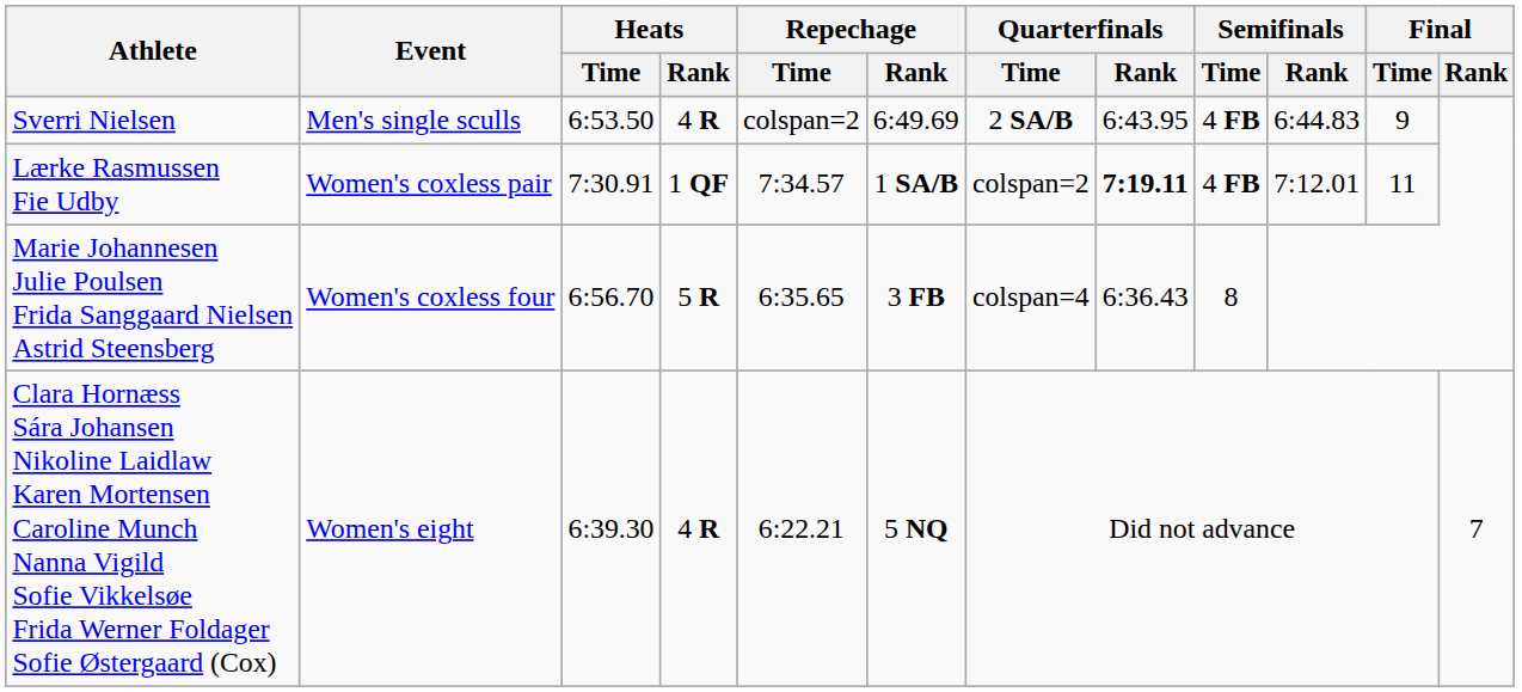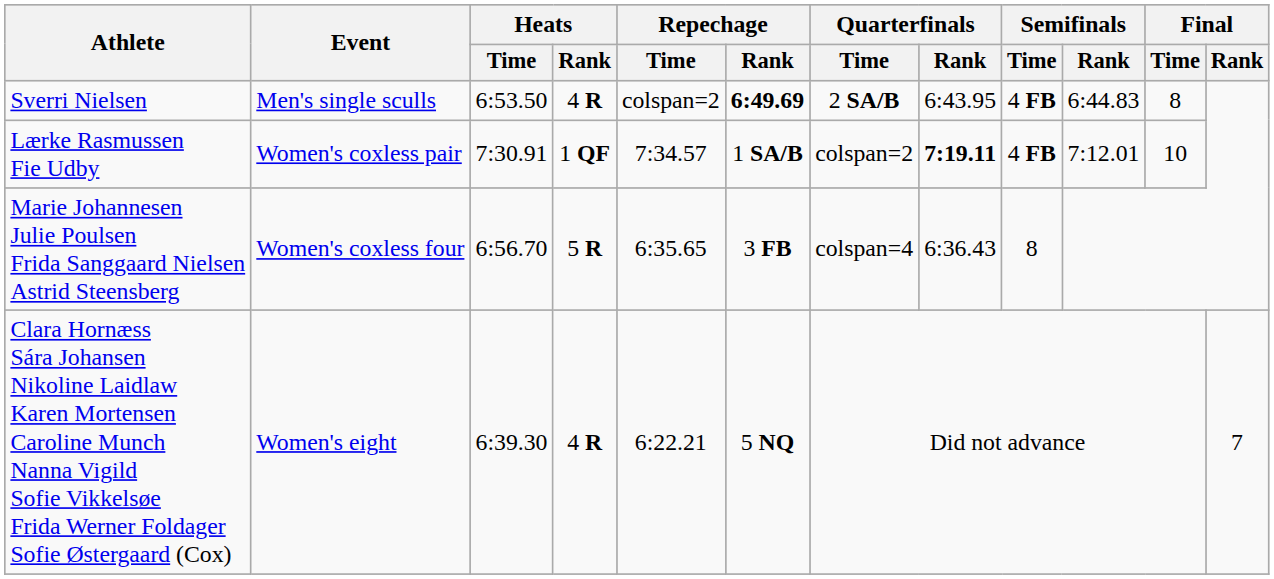Sverri Nielsen | Repechage / Rank: normal -> bold
Sverri Nielsen | Final / Time: 9 -> 8
Lærke Rasmussen Fie Udby | Final / Time: 11 -> 10
